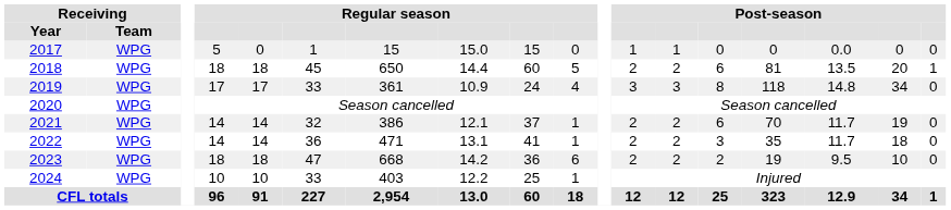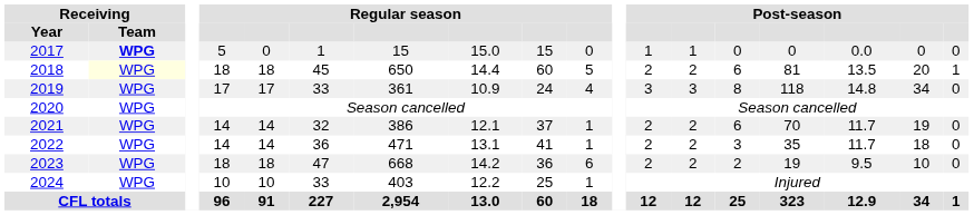2017 | Receiving / Team: normal -> bold
2018 | Receiving / Team: no background -> lightyellow background
